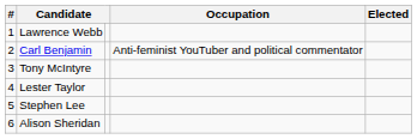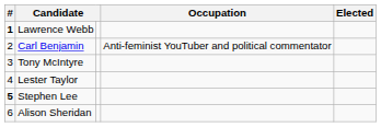Lawrence Webb | #: normal -> bold
Stephen Lee | #: normal -> bold
